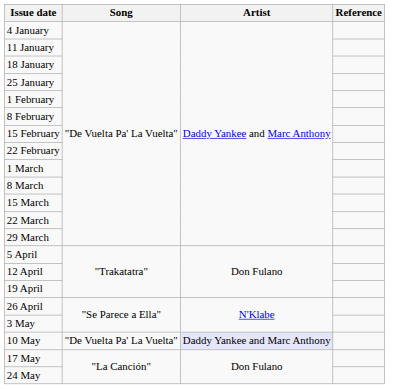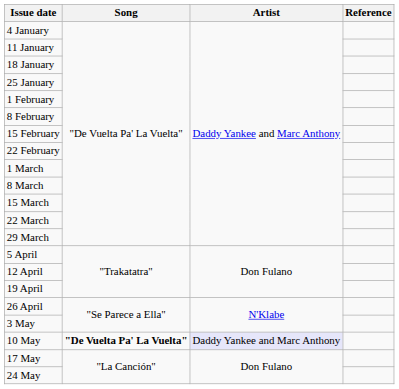10 May | Song: normal -> bold
